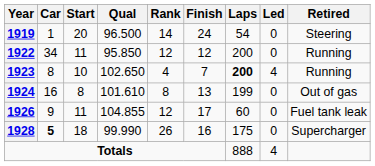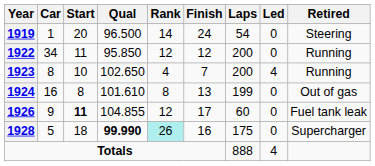1923 | Laps: bold -> normal
1926 | Start: normal -> bold
1928 | Car: bold -> normal
1928 | Qual: normal -> bold
1928 | Rank: no background -> paleturquoise background
